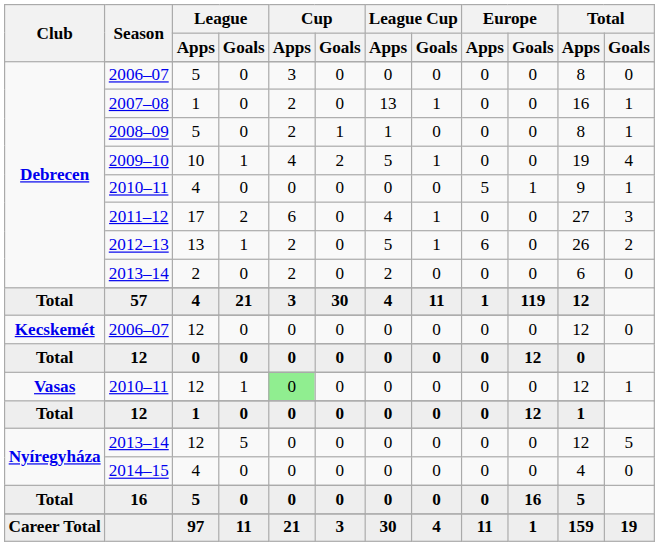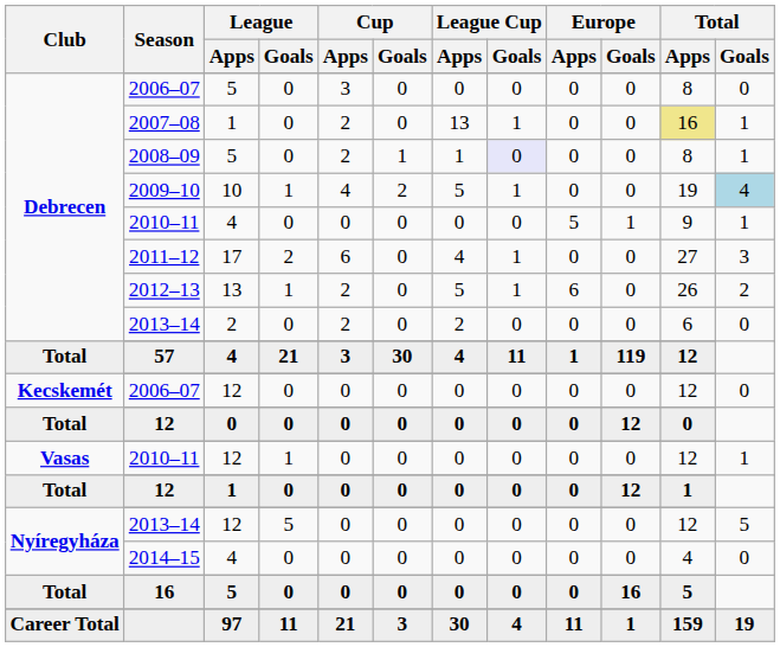2007–08 | Total / Apps: no background -> khaki background
2008–09 | League Cup / Goals: no background -> lavender background
2009–10 | Total / Goals: no background -> lightblue background
Vasas / 2010–11 | Cup / Apps: lightgreen background -> no background
